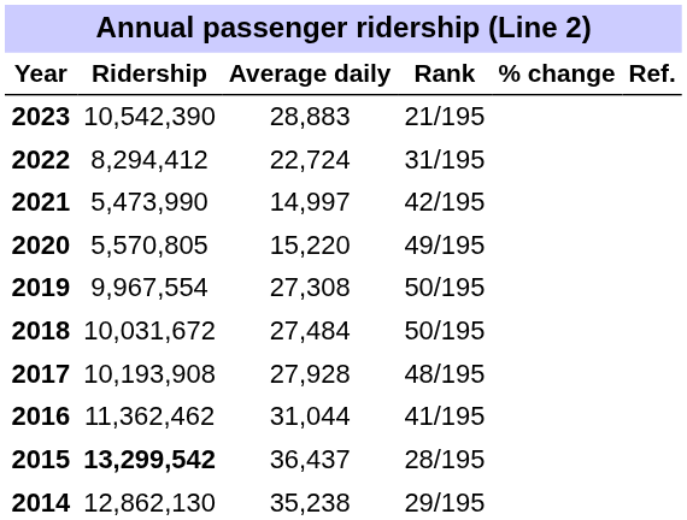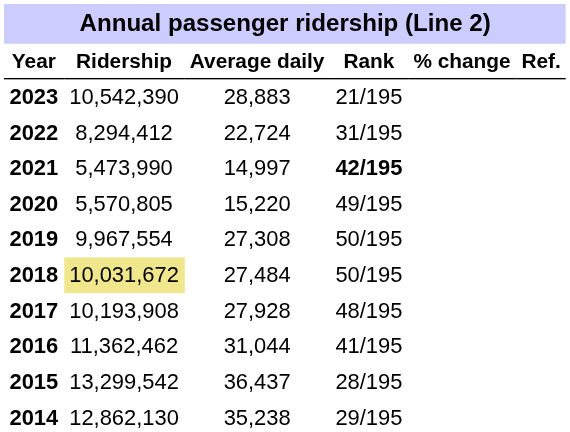2021 | Rank: normal -> bold
2018 | Ridership: no background -> khaki background
2015 | Ridership: bold -> normal
